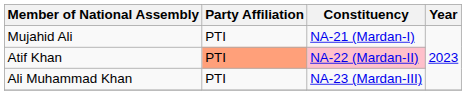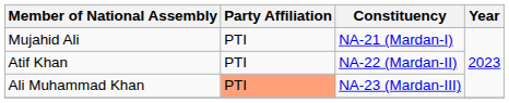Atif Khan | Party Affiliation: lightsalmon background -> no background
Atif Khan | Constituency: pink background -> no background
Ali Muhammad Khan | Party Affiliation: no background -> lightsalmon background
